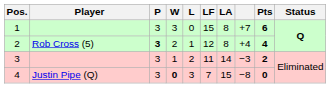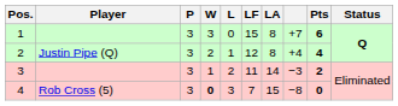row 3 | Player: Rob Cross (5) -> Justin Pipe (Q)
row 3 | P: bold -> normal
row 5 | Player: Justin Pipe (Q) -> Rob Cross (5)
